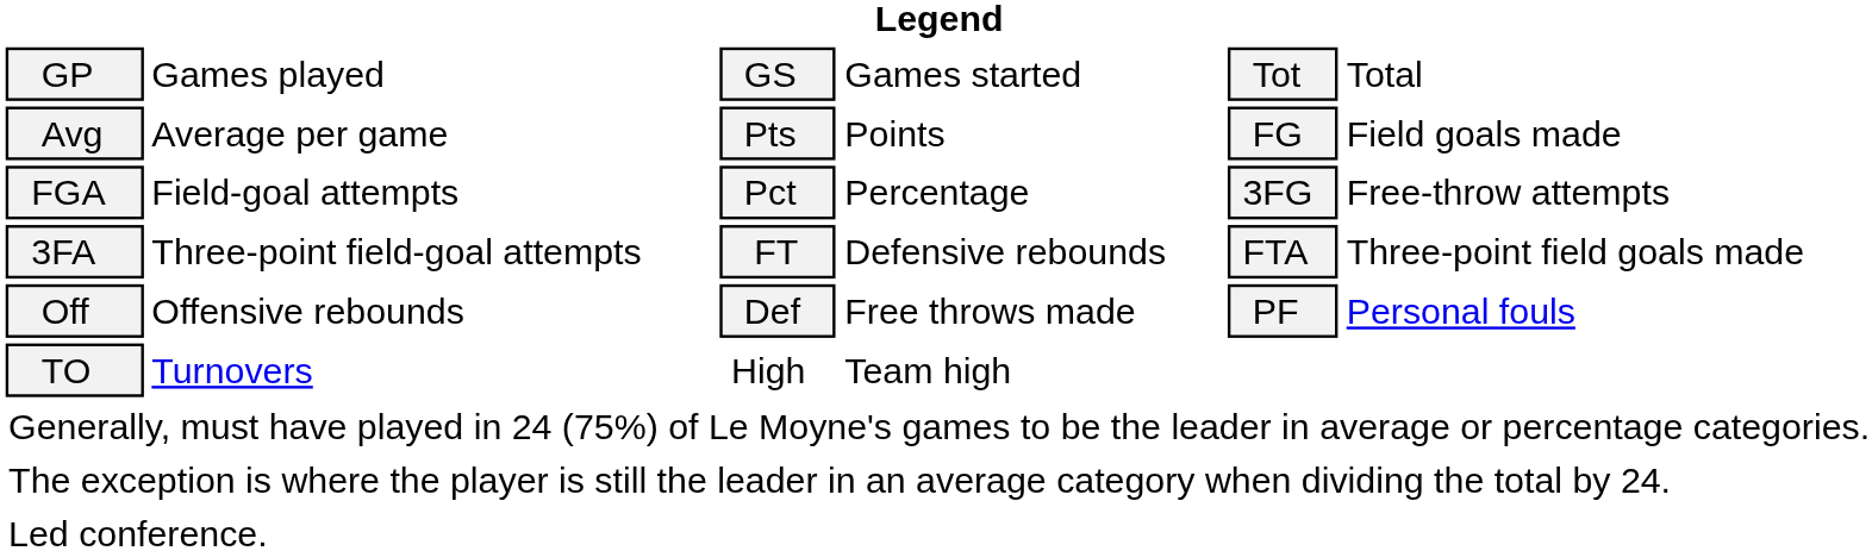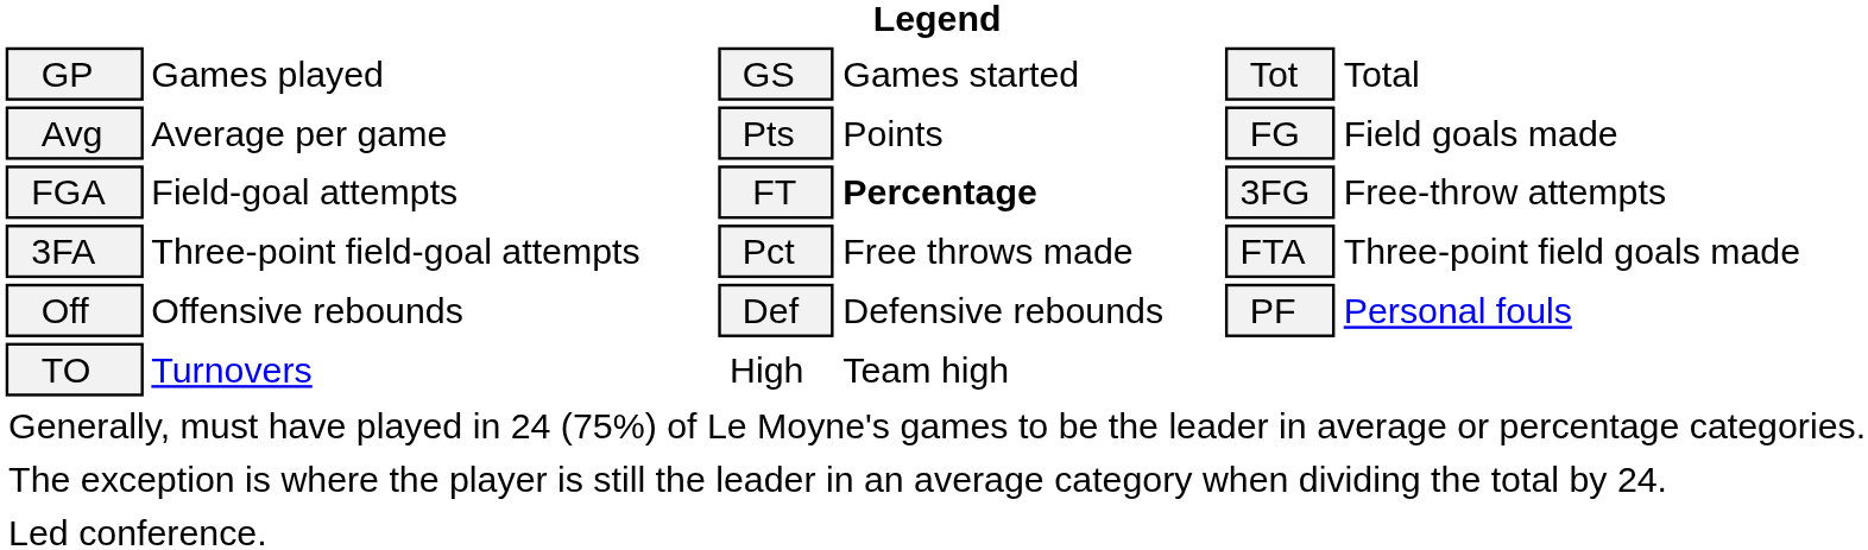FGA | column 3: Pct -> FT
FGA | column 4: normal -> bold
3FA | column 3: FT -> Pct
3FA | column 4: Defensive rebounds -> Free throws made
Off | column 4: Free throws made -> Defensive rebounds
